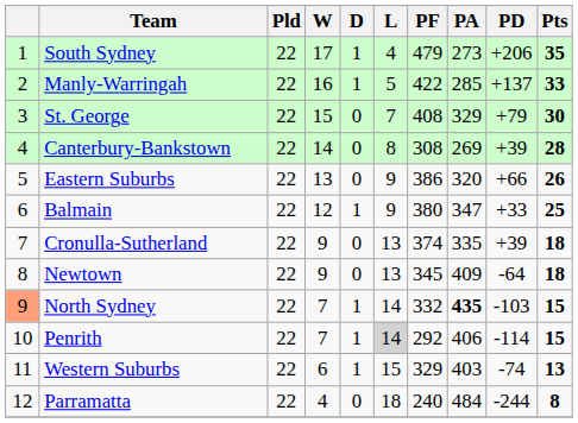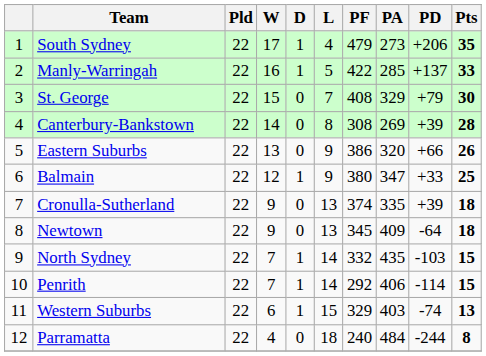North Sydney | column 1: lightsalmon background -> no background
North Sydney | PA: bold -> normal
Penrith | L: lightgrey background -> no background
